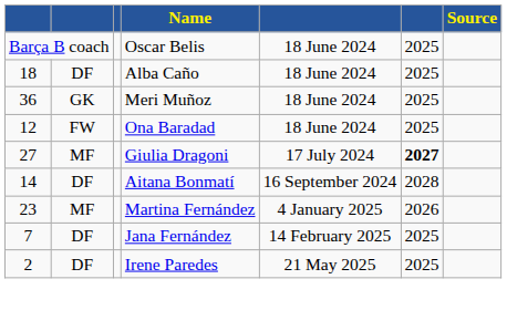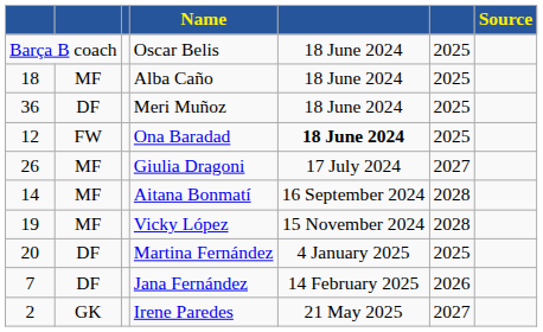Alba Caño | column 2: DF -> MF
Meri Muñoz | column 2: GK -> DF
Ona Baradad | column 5: normal -> bold
Giulia Dragoni | column 1: 27 -> 26
Giulia Dragoni | column 6: bold -> normal
Aitana Bonmatí | column 2: DF -> MF
+ row: 19 | MF | Vicky López | 15 November 2024 | 2028
Martina Fernández | column 1: 23 -> 20
Martina Fernández | column 2: MF -> DF
Martina Fernández | column 6: 2026 -> 2025
Jana Fernández | column 6: 2025 -> 2026
Irene Paredes | column 2: DF -> GK
Irene Paredes | column 6: 2025 -> 2027
